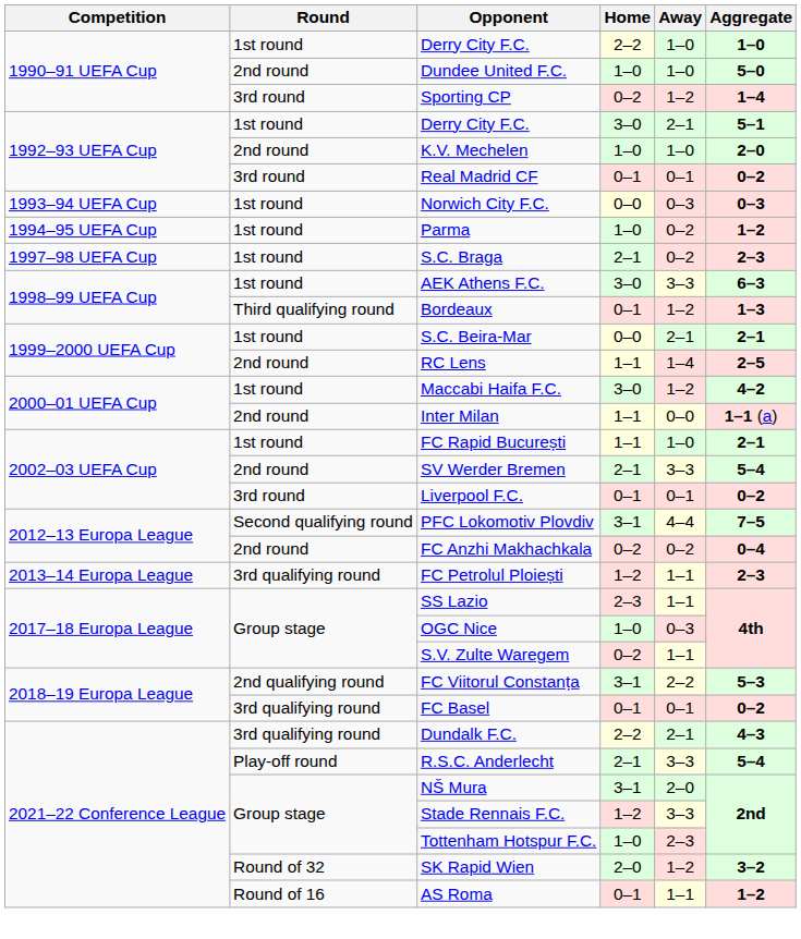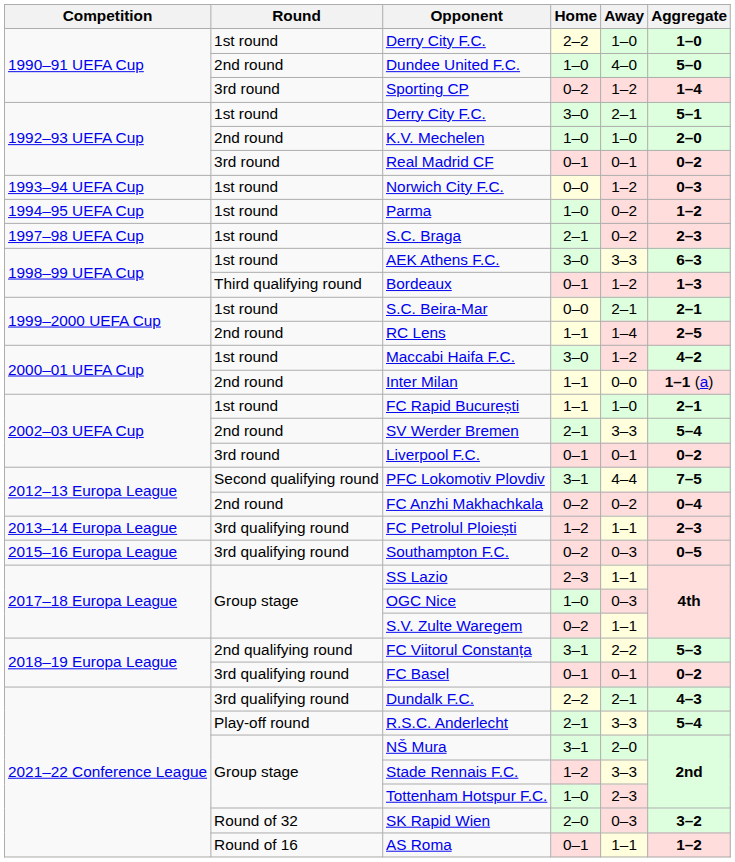Dundee United F.C. | Away: 1–0 -> 4–0
Norwich City F.C. | Away: 0–3 -> 1–2
+ row: 2015–16 Europa League | 3rd qualifying round | Southampton F.C. | 0–2 | 0–3 | 0–5
SK Rapid Wien | Away: 1–2 -> 0–3
